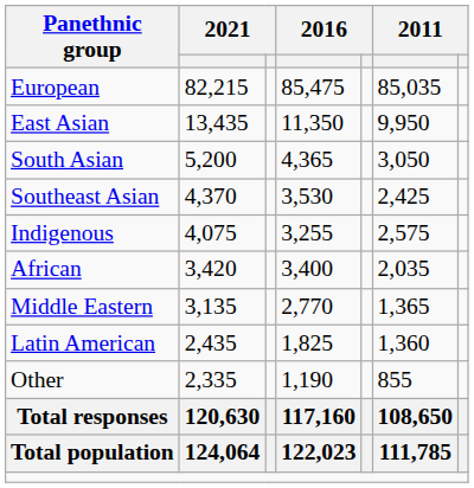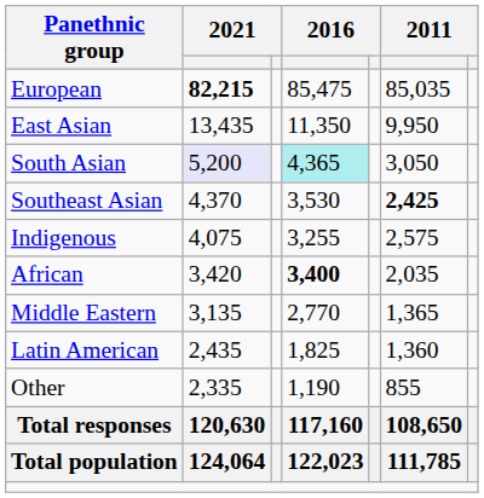European | column 2: normal -> bold
South Asian | column 2: no background -> lavender background
South Asian | column 4: no background -> paleturquoise background
Southeast Asian | column 6: normal -> bold
African | column 4: normal -> bold
